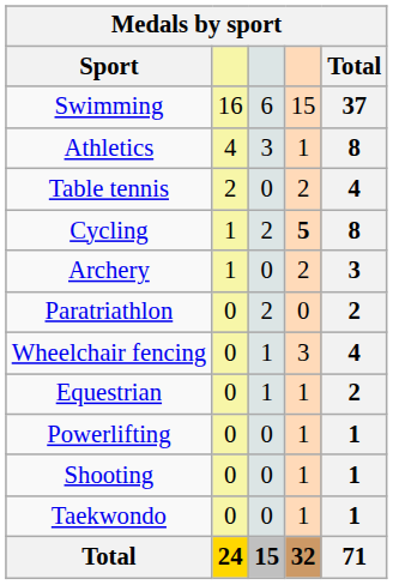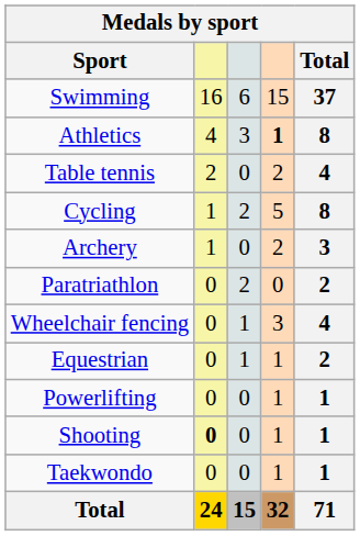Athletics | column 4: normal -> bold
Cycling | column 4: bold -> normal
Shooting | column 2: normal -> bold
